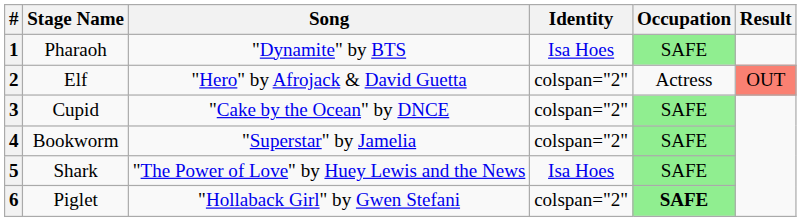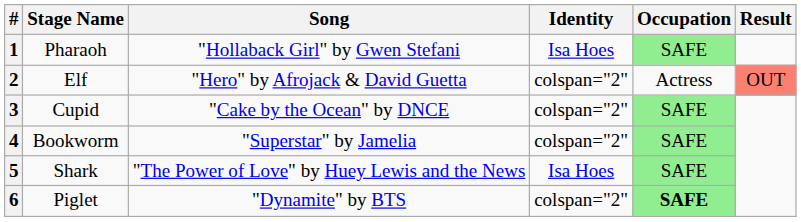1 | Song: "Dynamite" by BTS -> "Hollaback Girl" by Gwen Stefani
6 | Song: "Hollaback Girl" by Gwen Stefani -> "Dynamite" by BTS
